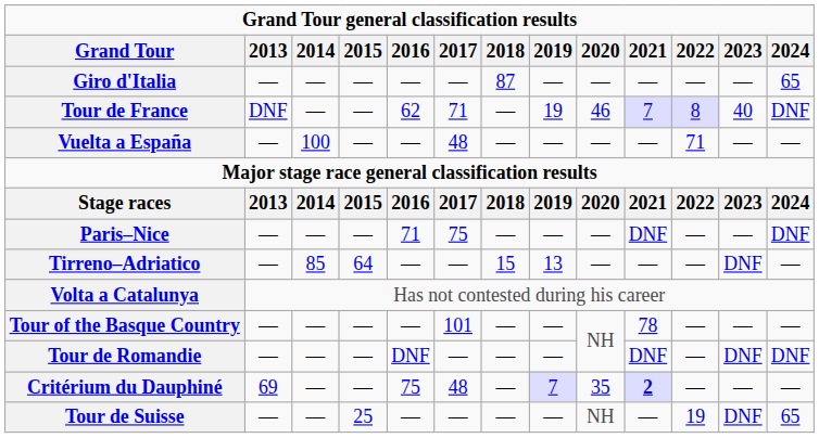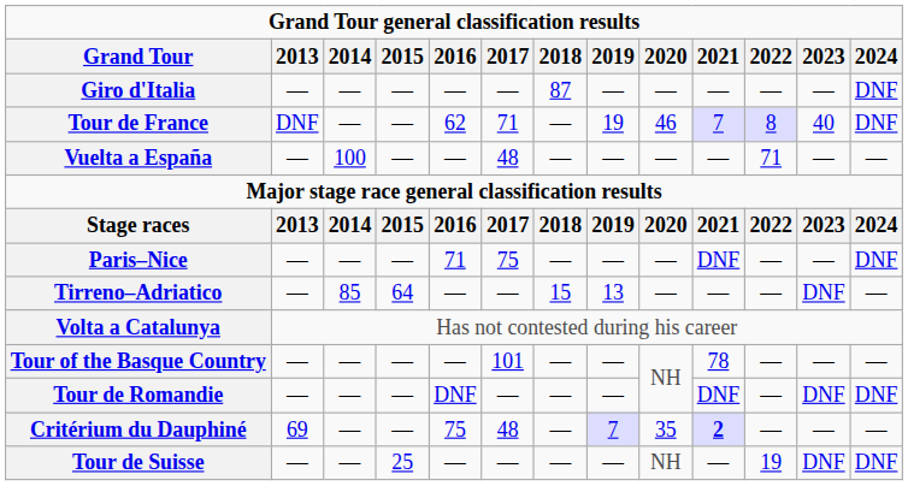Giro d'Italia | 2024: 65 -> DNF
Tour de Suisse | 2024: 65 -> DNF
